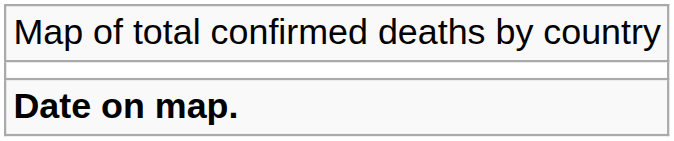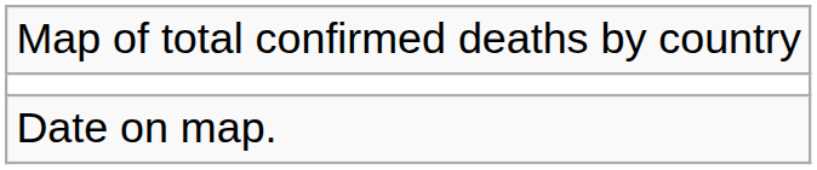row 3 | column 1: bold -> normal
